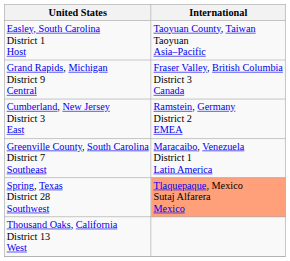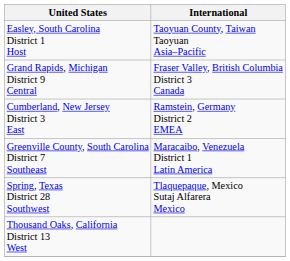Spring, Texas District 28 Southwest | International: lightsalmon background -> no background
